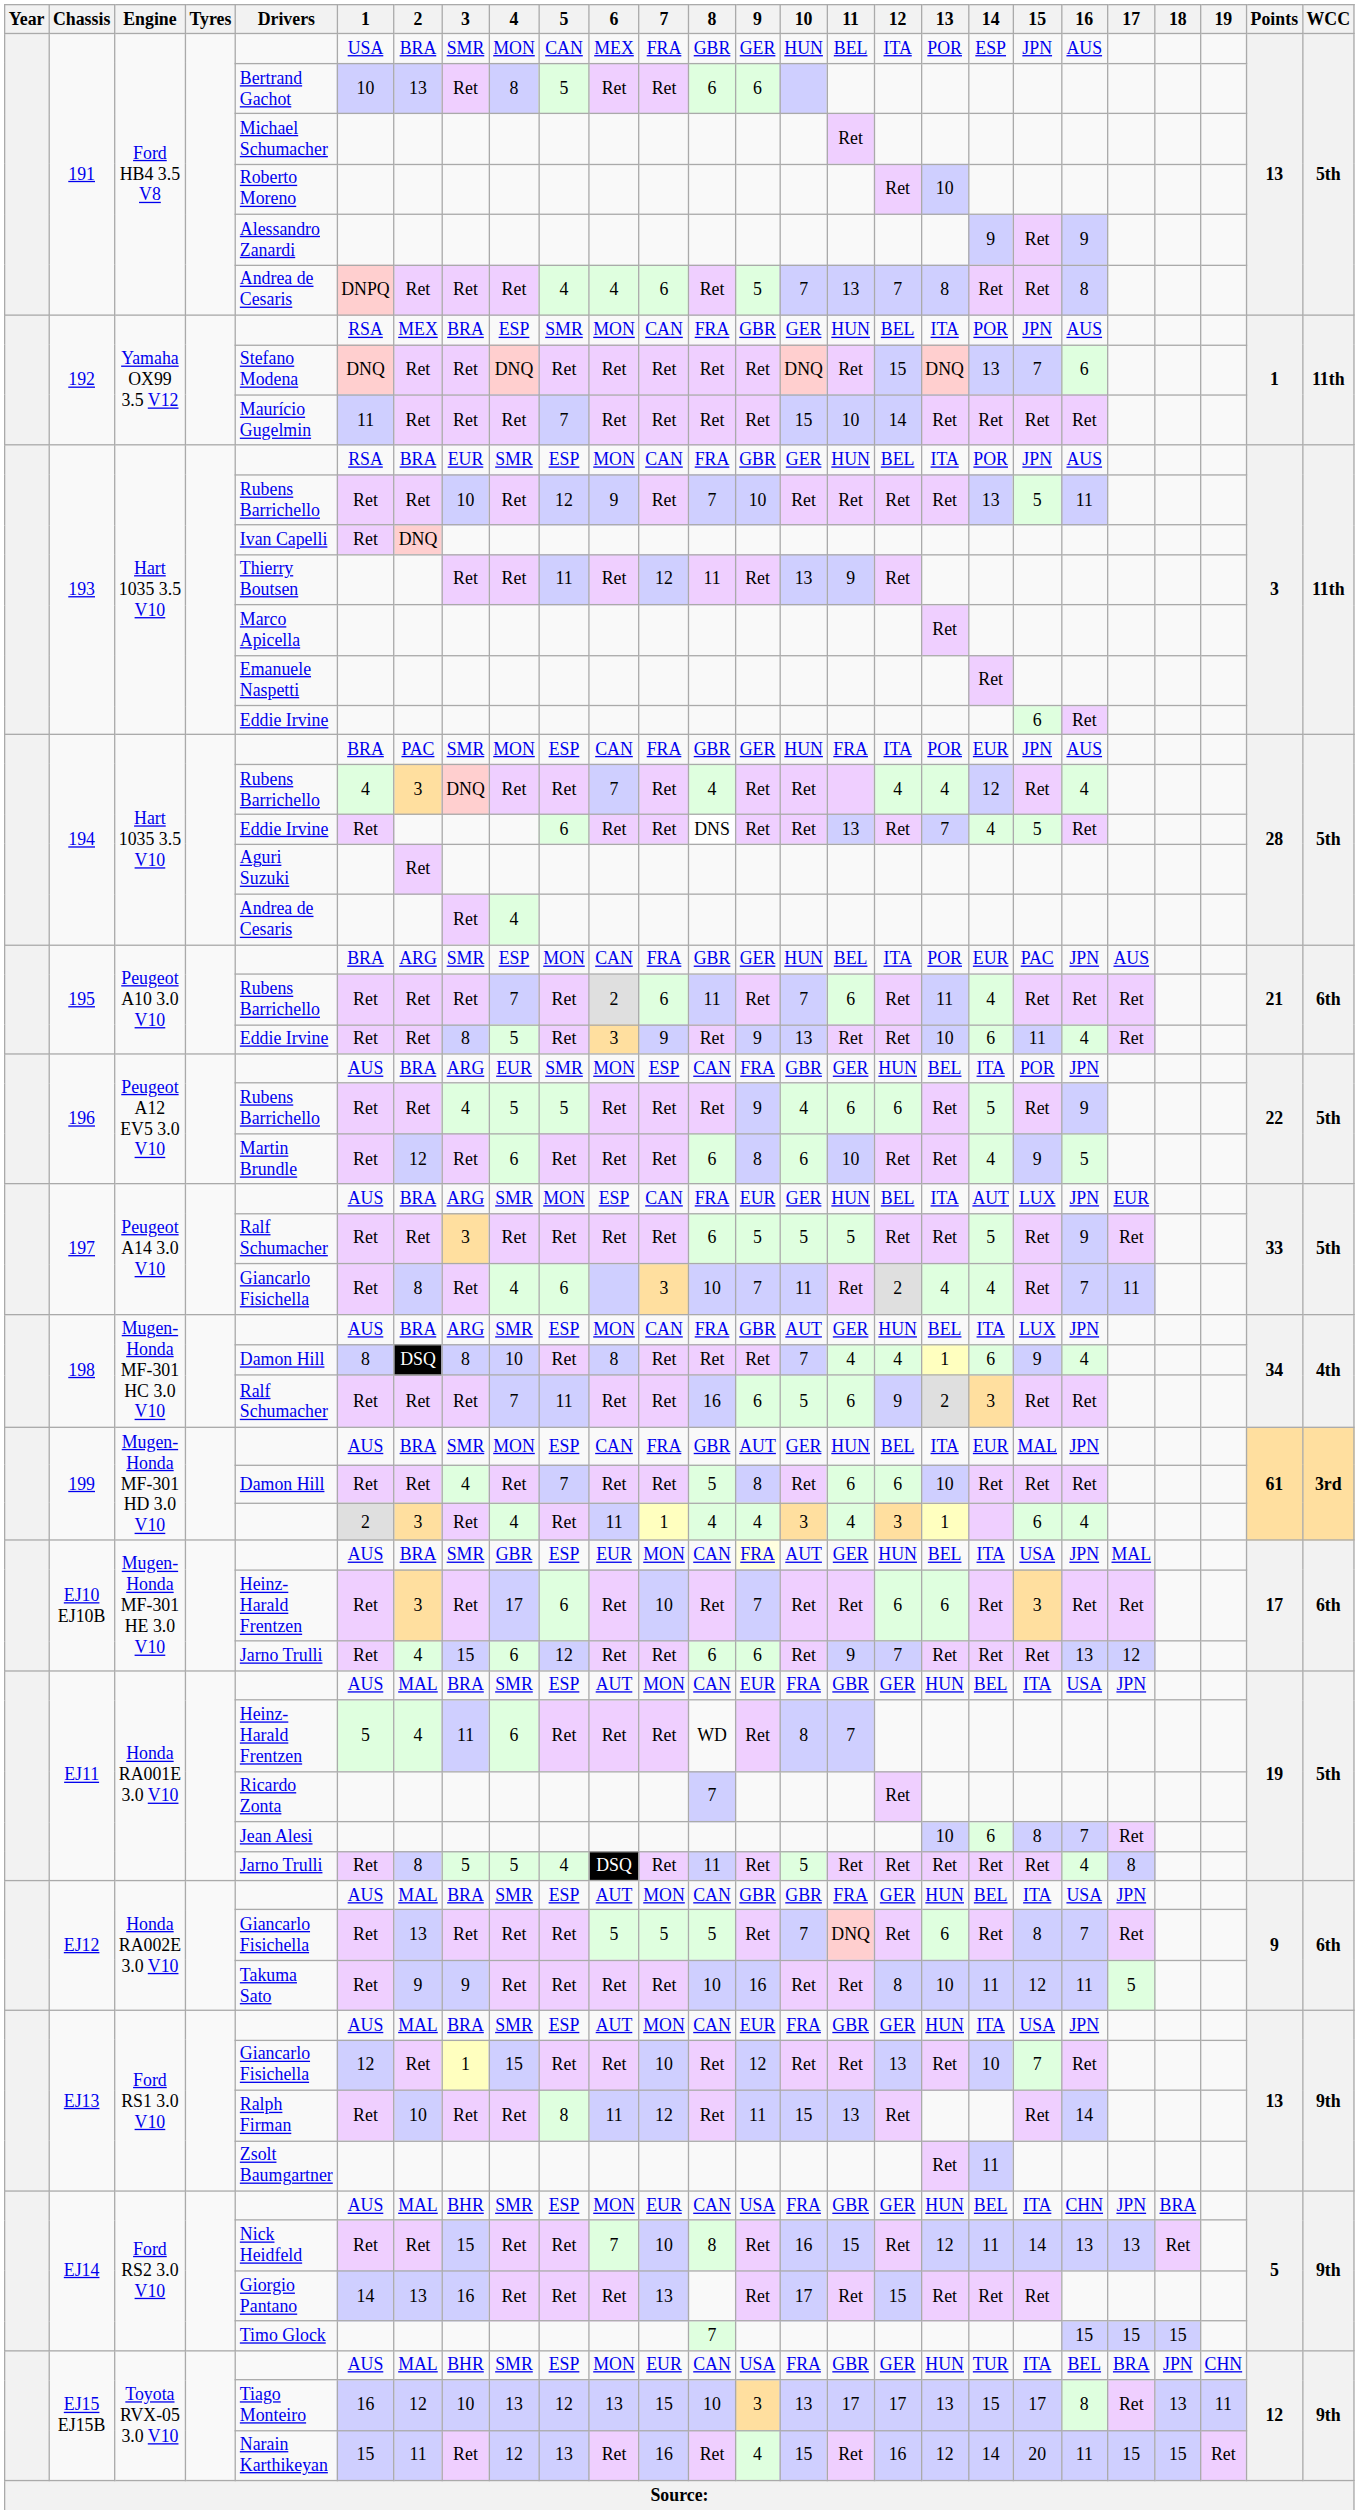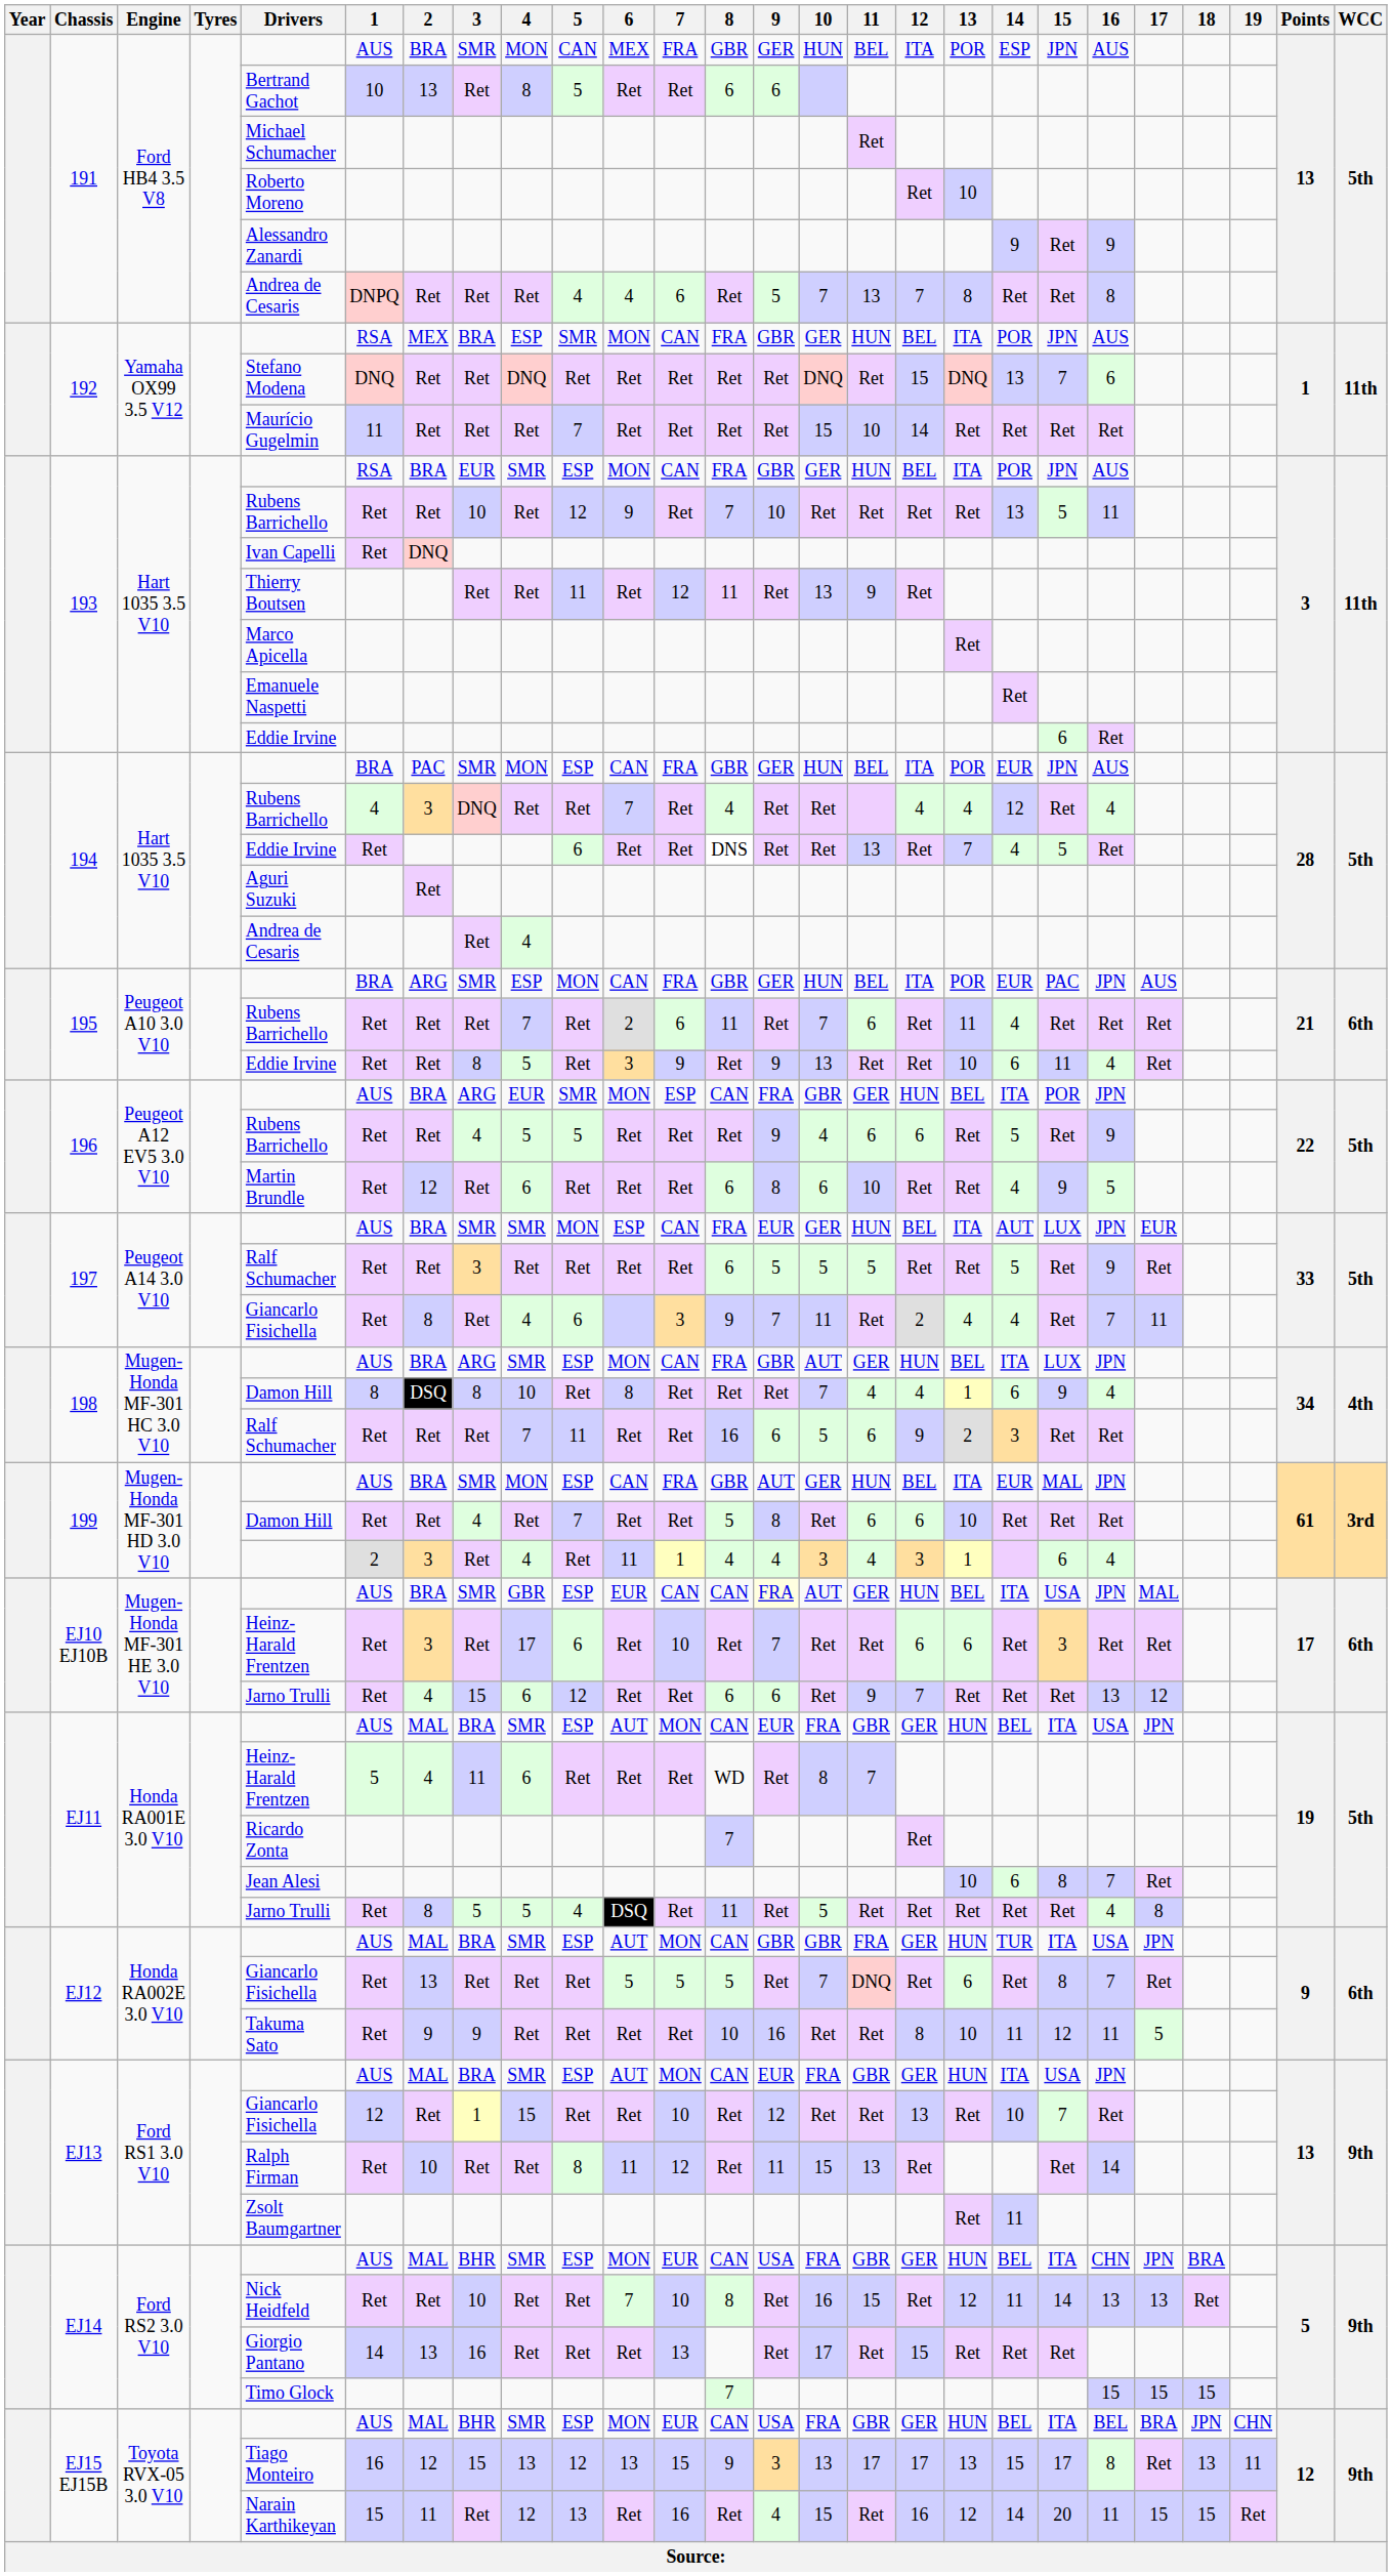row 2 | 1: USA -> AUS
row 18 | 11: FRA -> BEL
row 29 | 3: ARG -> SMR
row 31 | 8: 10 -> 9
row 38 | 7: MON -> CAN
row 46 | 14: BEL -> TUR
row 54 | 3: 15 -> 10
row 57 | 14: TUR -> BEL
row 58 | 3: 10 -> 15
row 58 | 8: 10 -> 9
